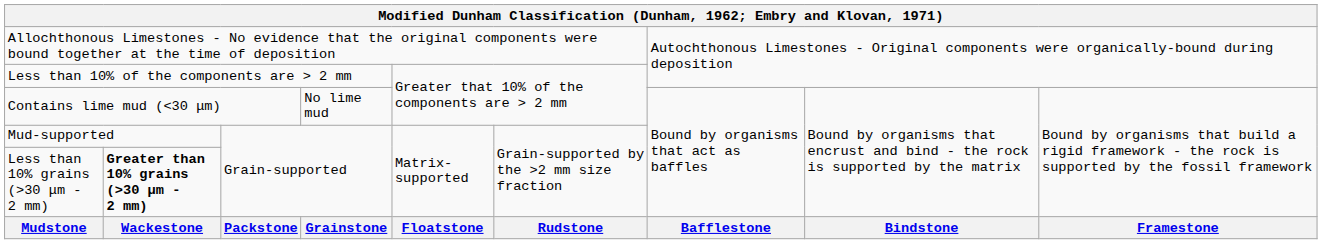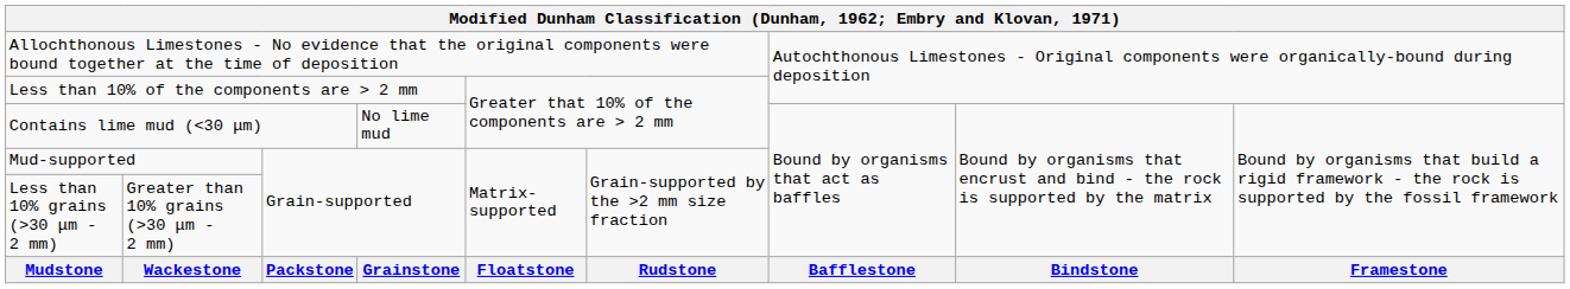Less than 10% grains (>30 μm - 2 mm) | column 2: bold -> normal
